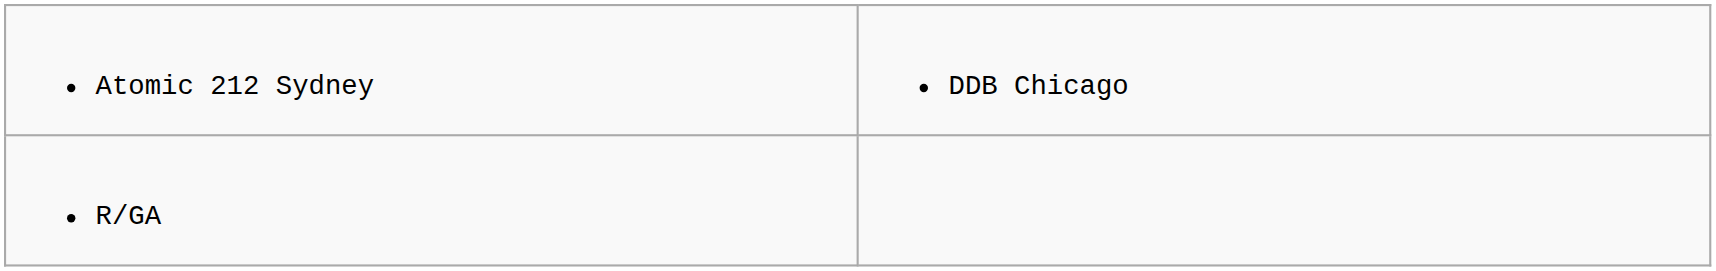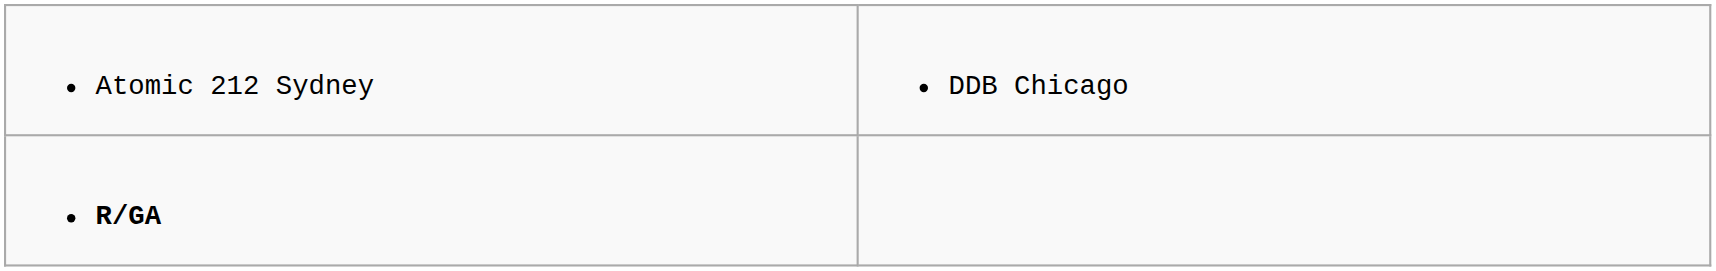R/GA | column 1: normal -> bold
